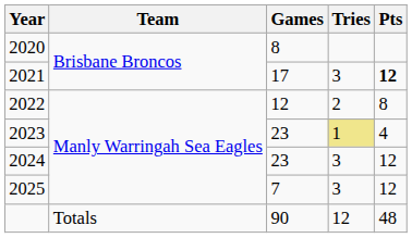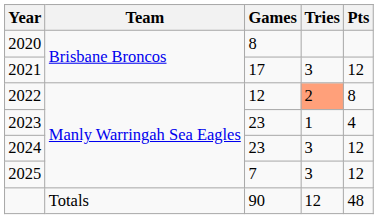2021 | Pts: bold -> normal
2022 | Tries: no background -> lightsalmon background
2023 | Tries: khaki background -> no background
